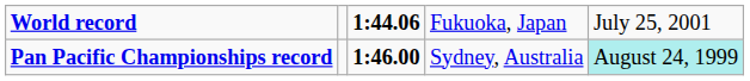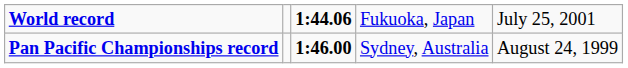Pan Pacific Championships record | column 5: paleturquoise background -> no background
